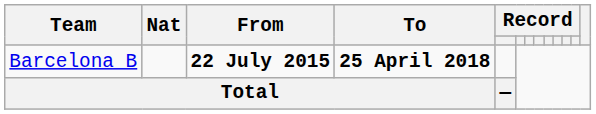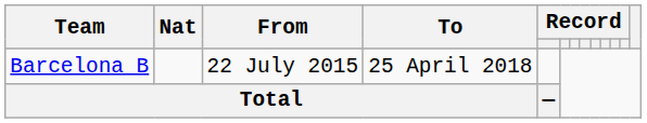Barcelona B | From: bold -> normal
Barcelona B | To: bold -> normal
